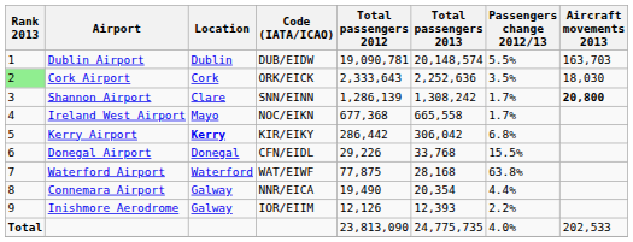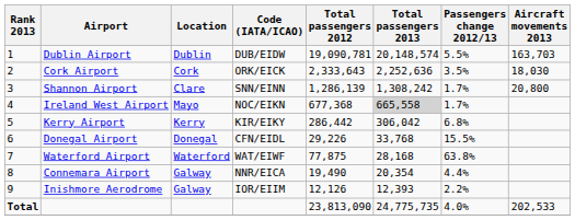Cork Airport | Rank 2013: lightgreen background -> no background
Shannon Airport | Aircraft movements 2013: bold -> normal
Ireland West Airport | Total passengers 2013: no background -> lightgrey background
Kerry Airport | Location: bold -> normal
